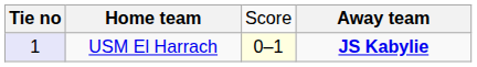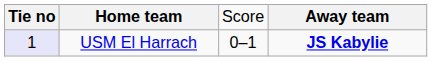USM El Harrach | column 3: lightyellow background -> no background
